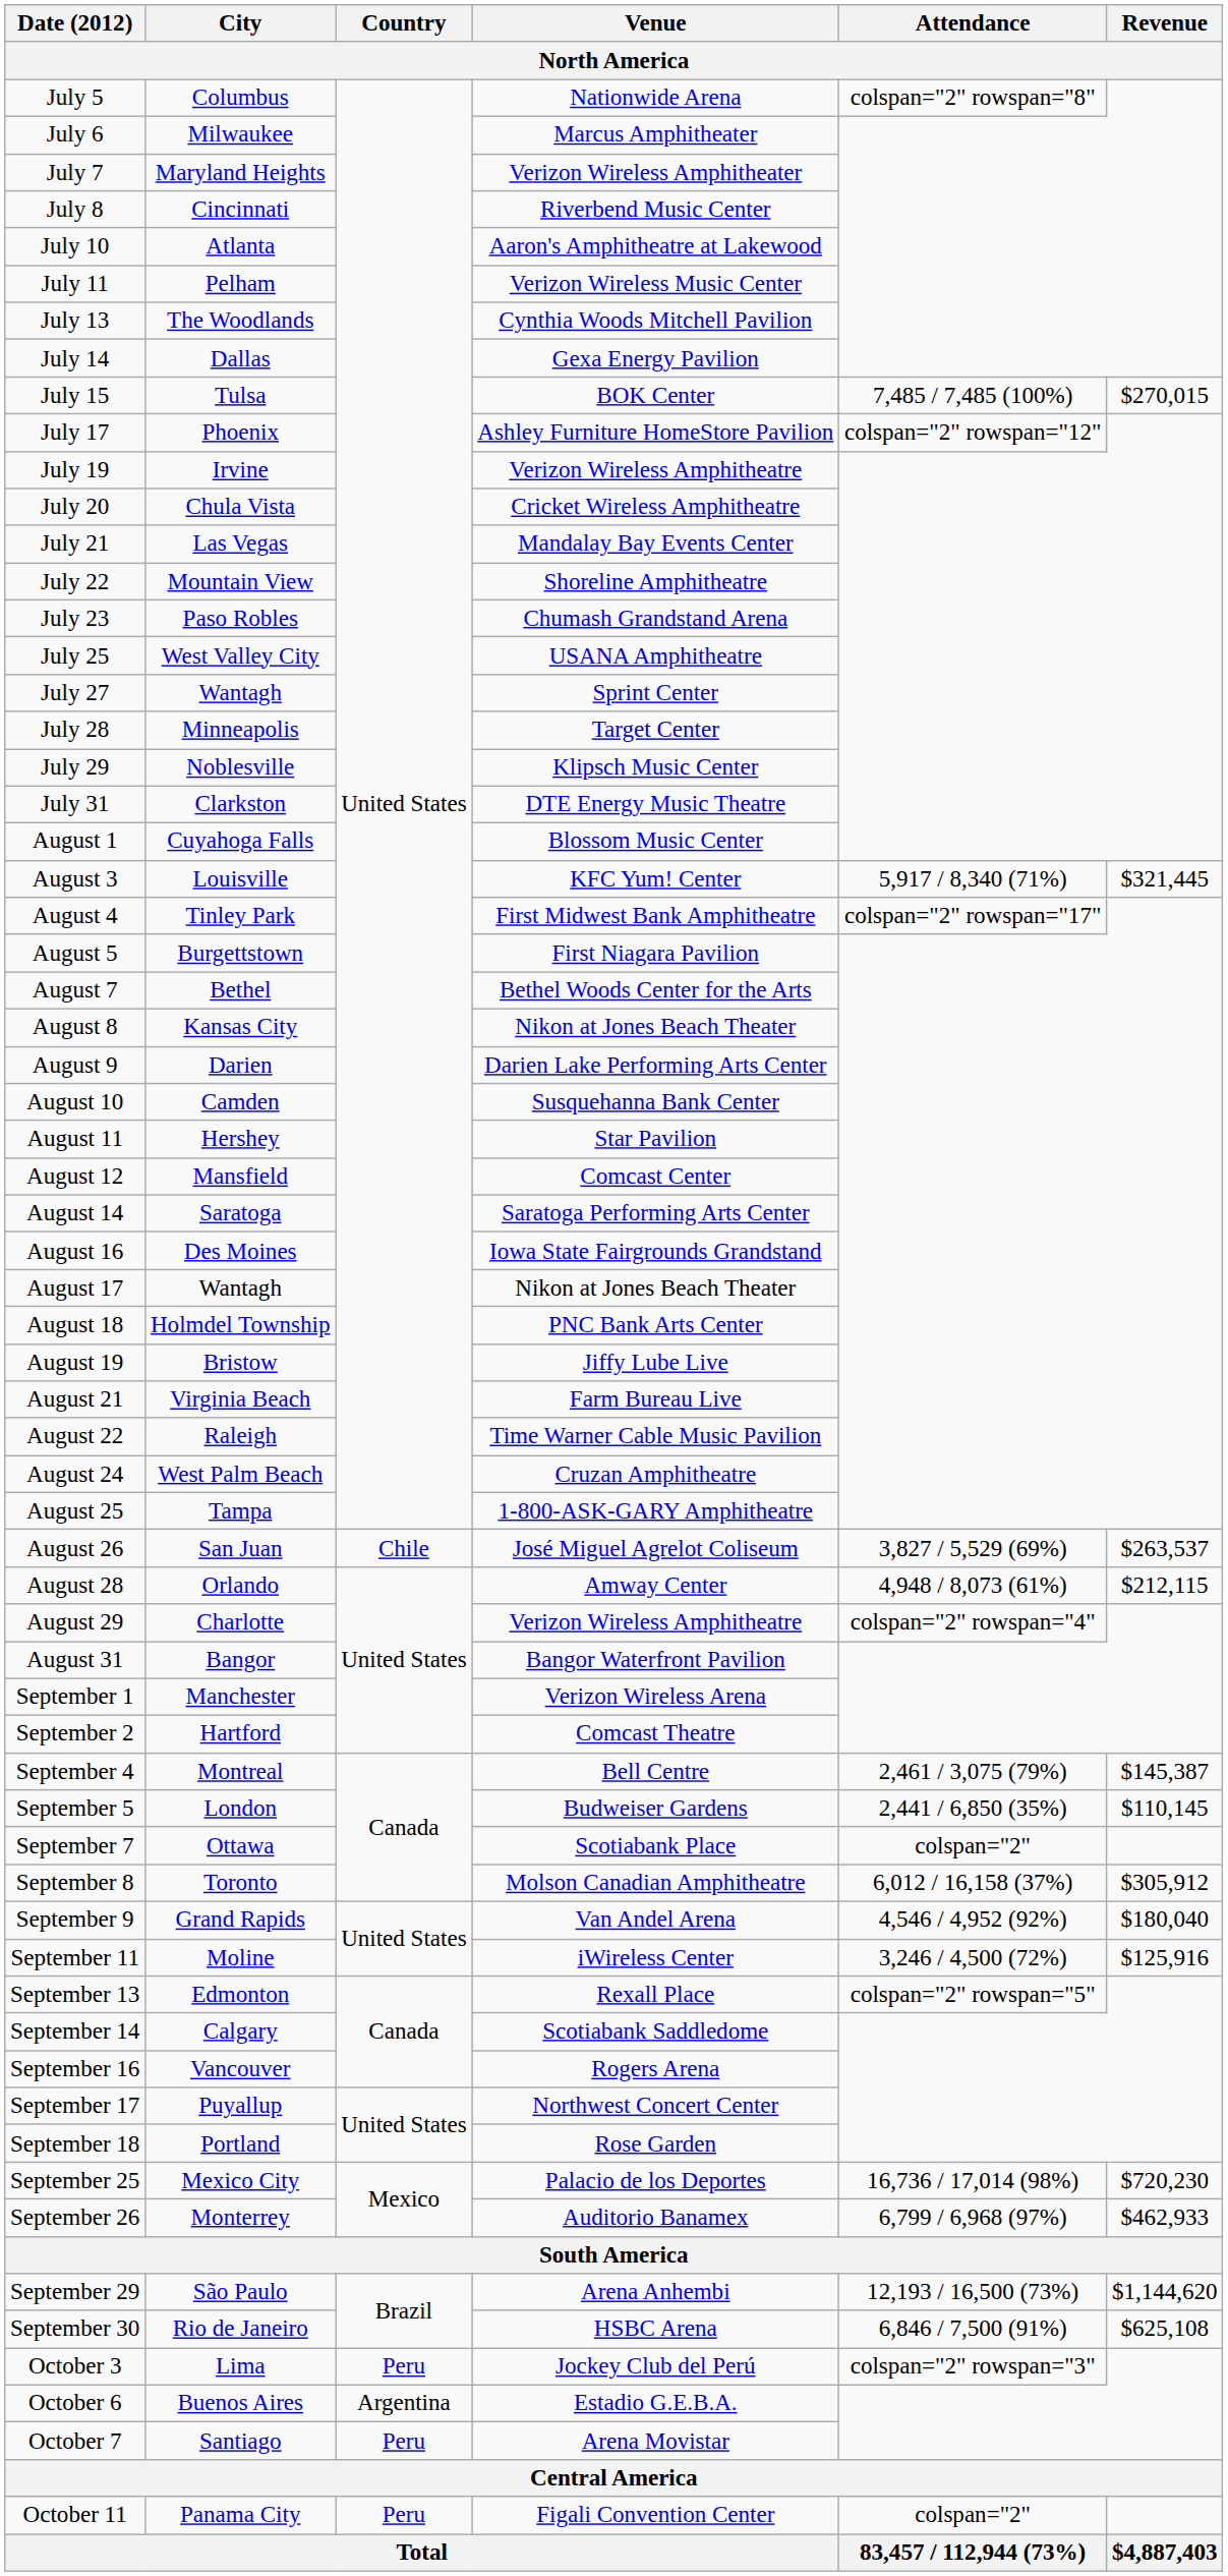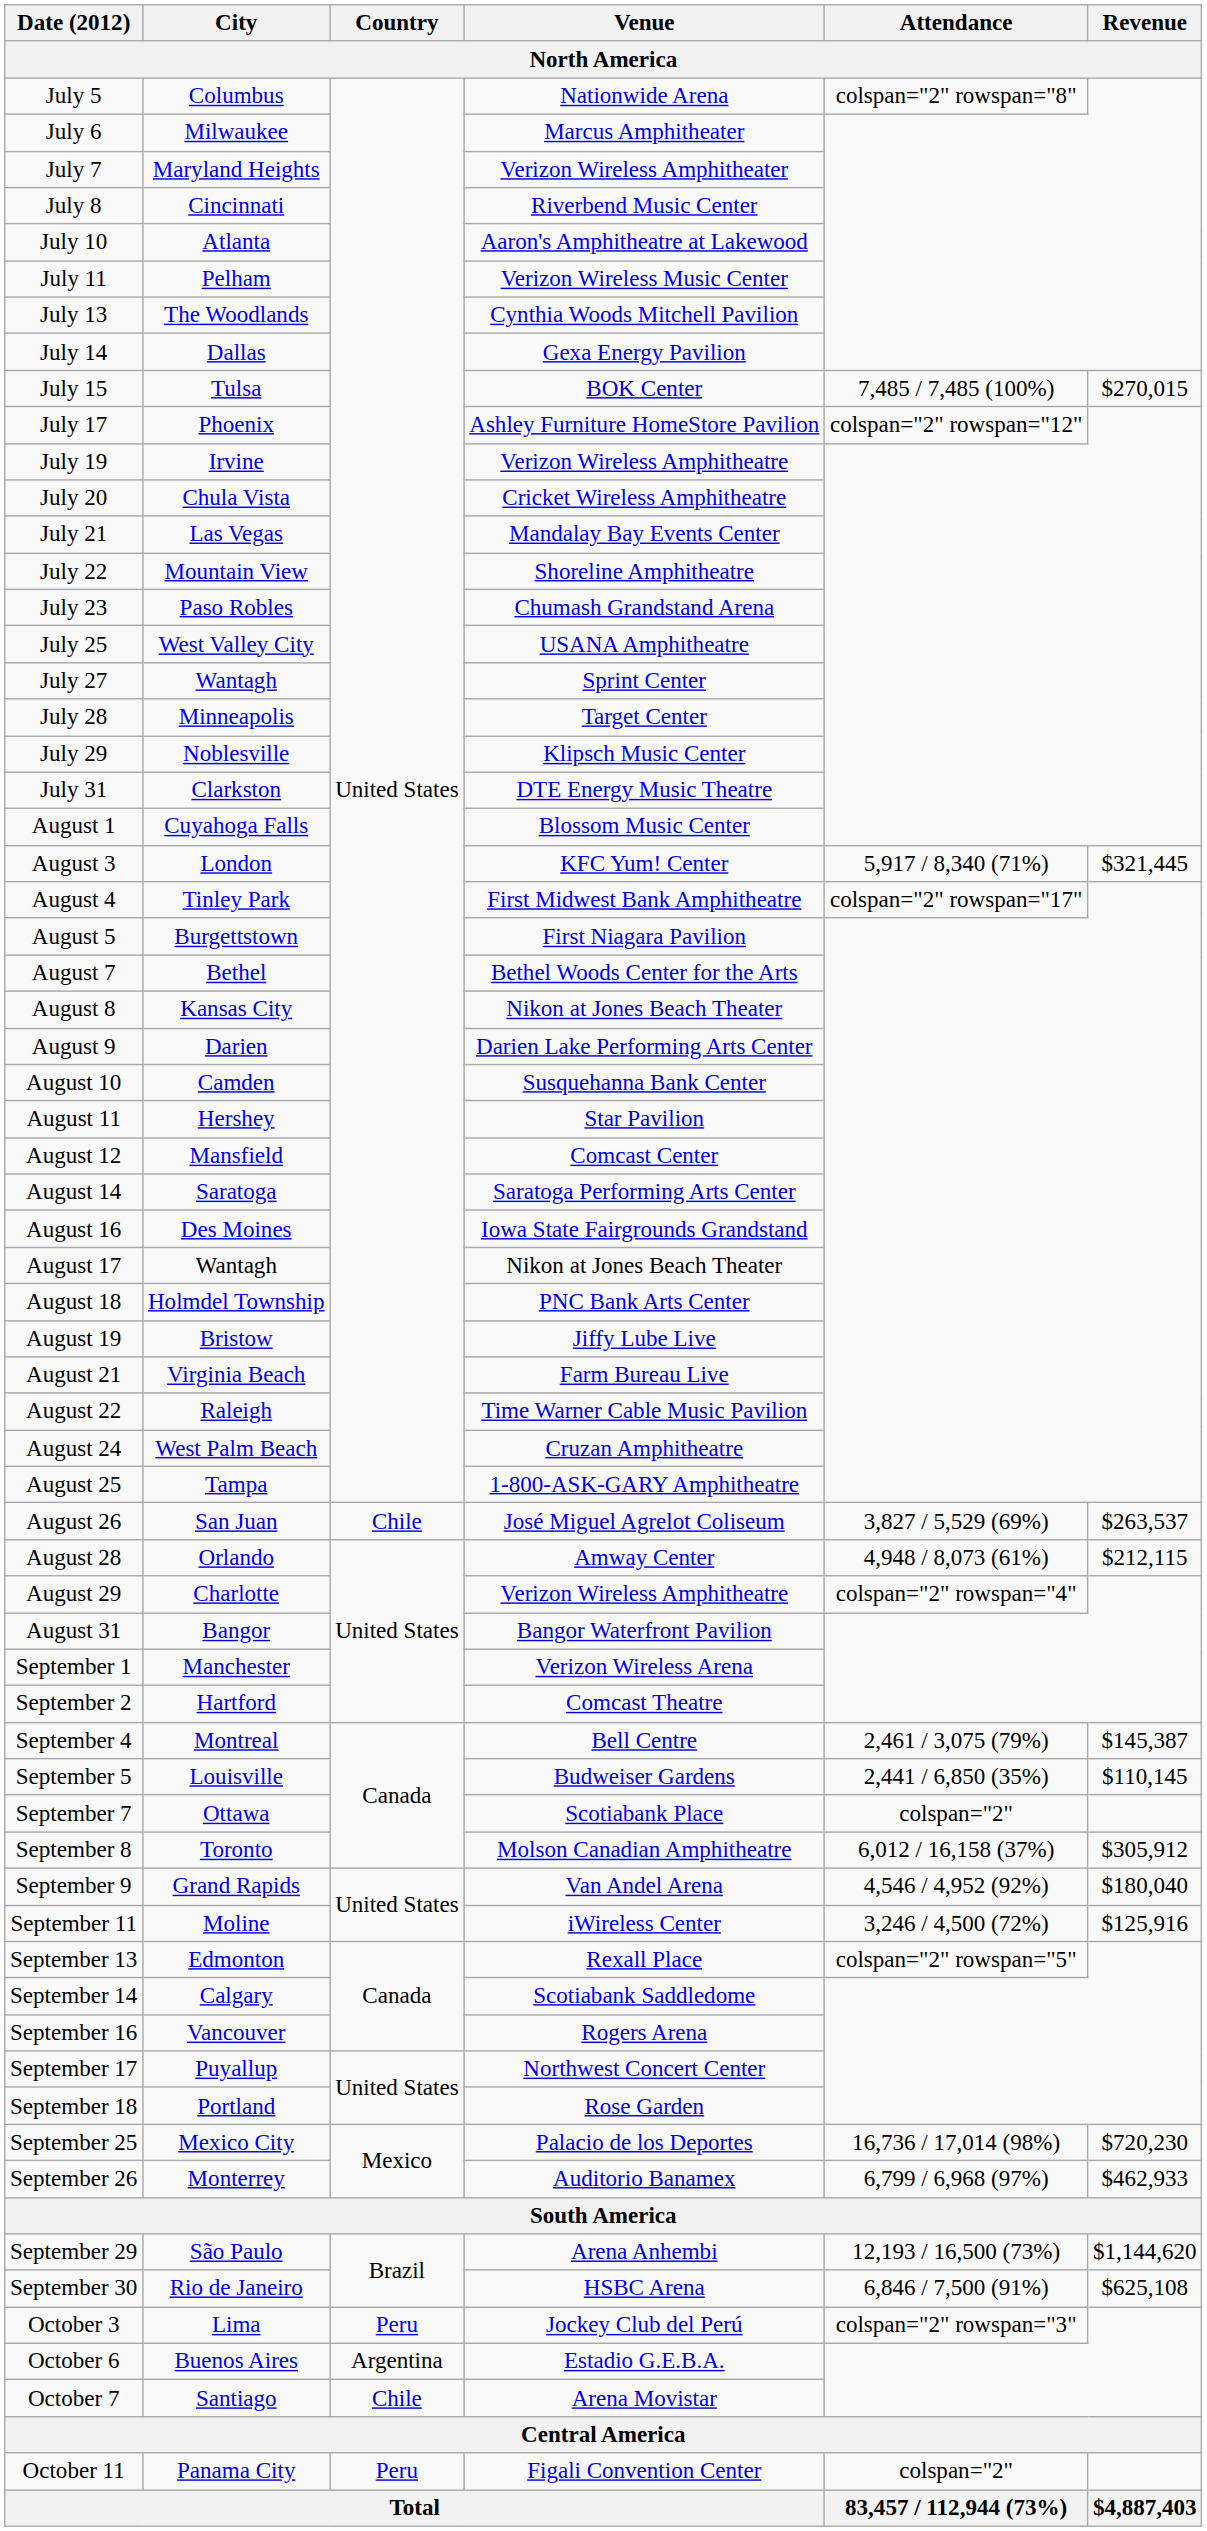August 3 | City: Louisville -> London
September 5 | City: London -> Louisville
October 7 | Country: Peru -> Chile
